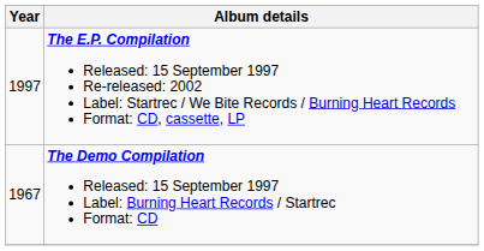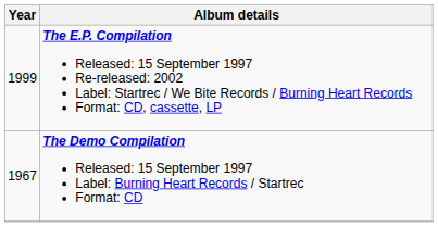row 2 | Year: 1997 -> 1999
